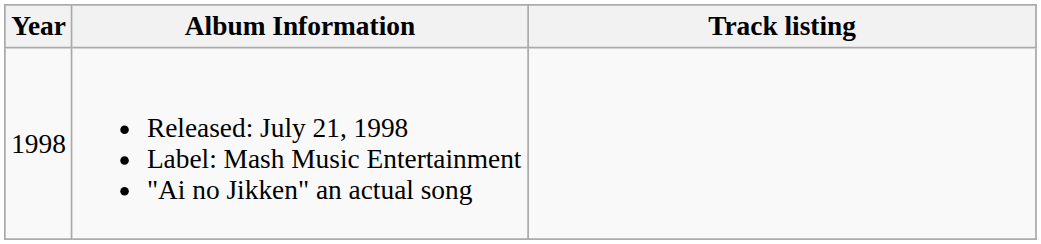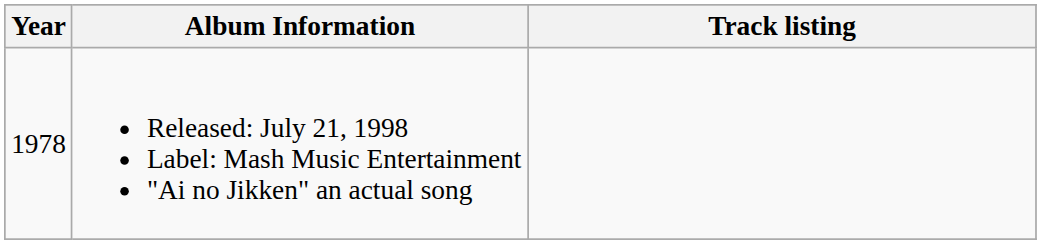row 2 | Year: 1998 -> 1978
